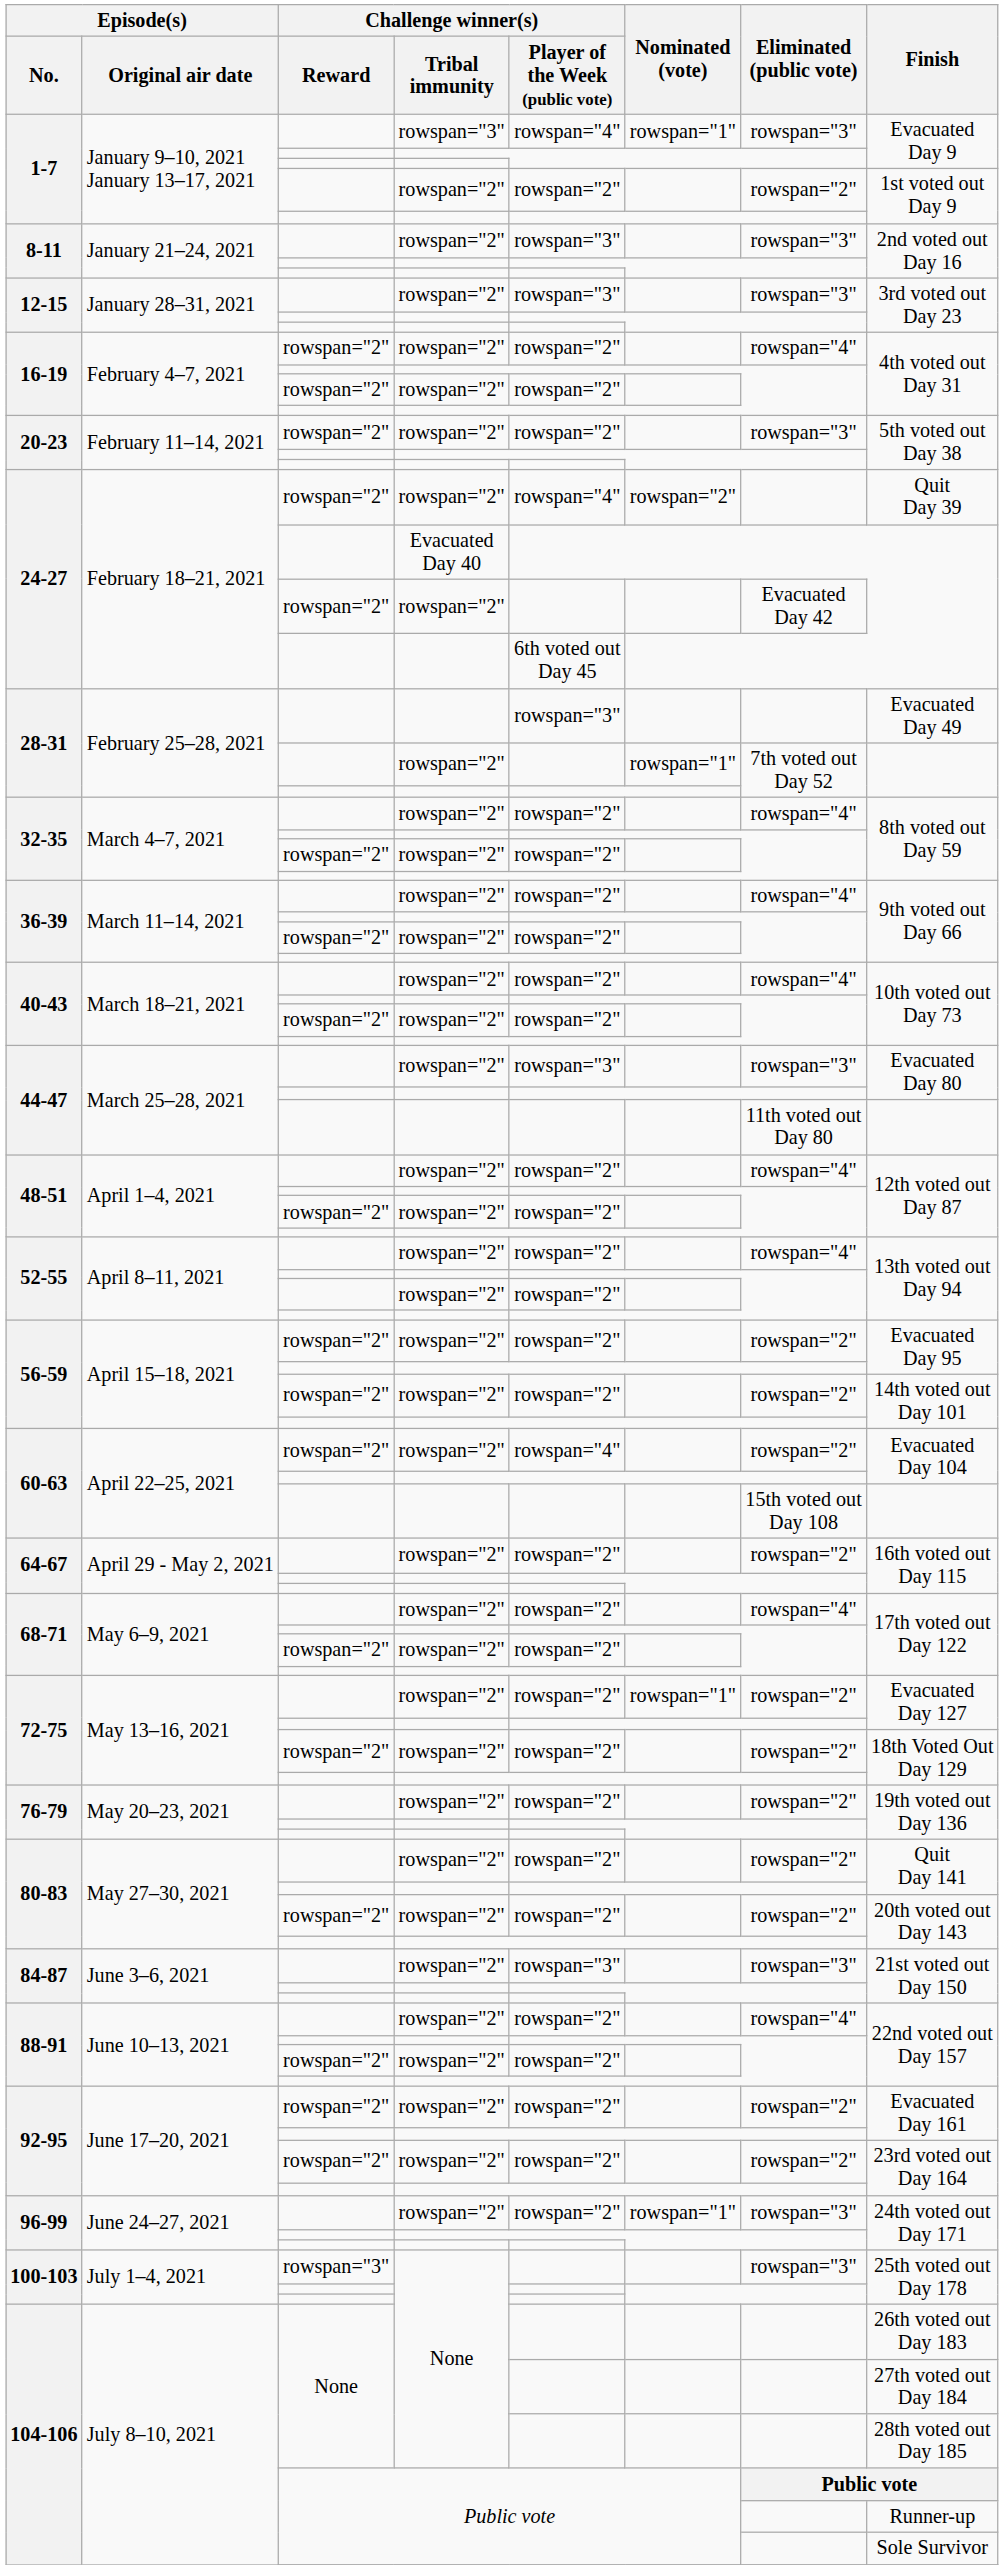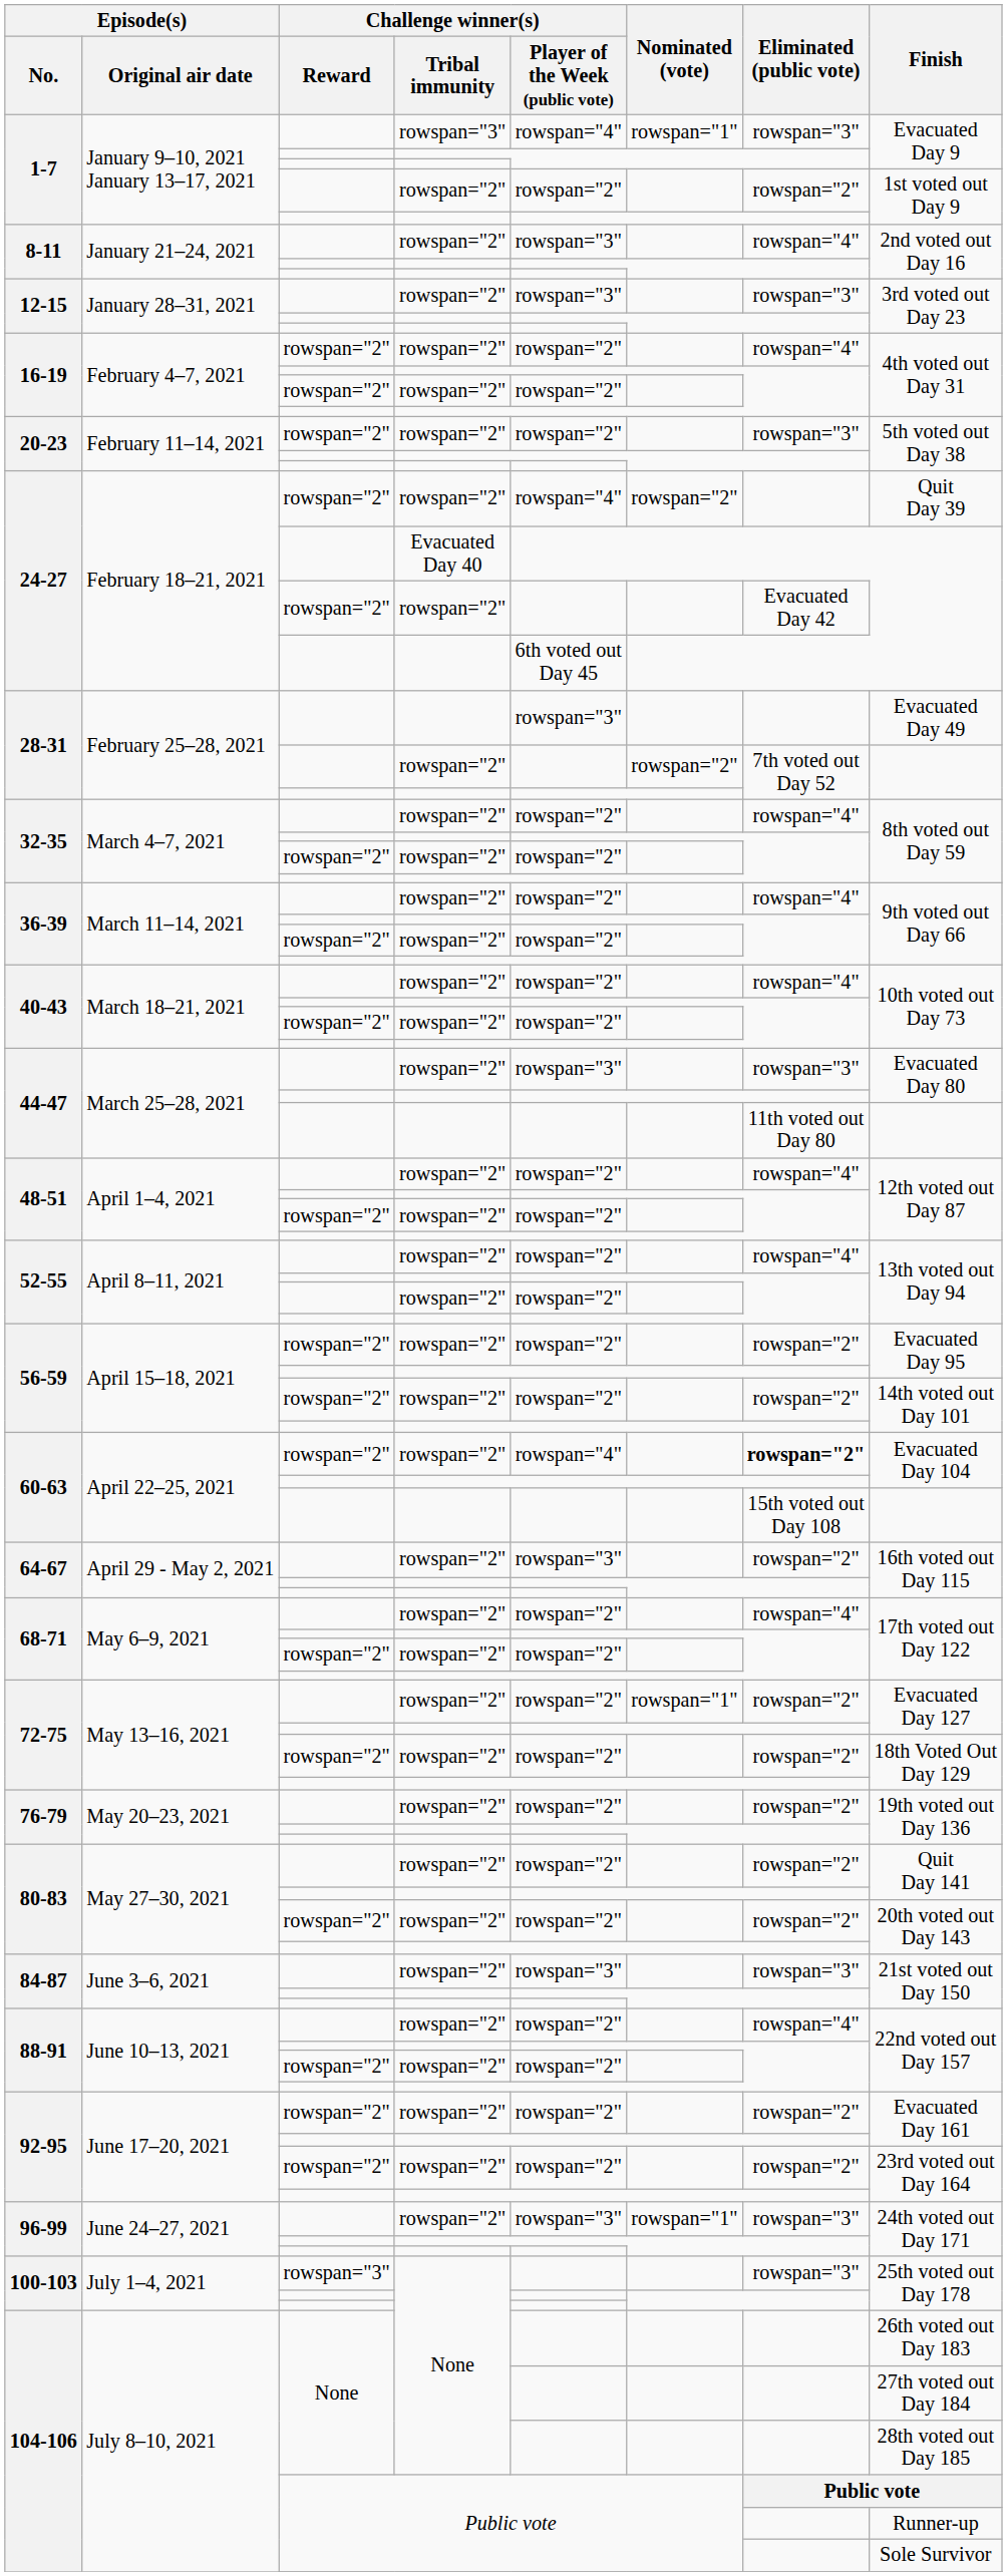8-11 / rowspan="2" | Eliminated (public vote): rowspan="3" -> rowspan="4"
28-31 / rowspan="2" | Nominated (vote): rowspan="1" -> rowspan="2"
60-63 / rowspan="2" | Eliminated (public vote): normal -> bold
64-67 / rowspan="2" | Challenge winner(s) / Player of the Week (public vote): rowspan="2" -> rowspan="3"
96-99 / rowspan="2" | Challenge winner(s) / Player of the Week (public vote): rowspan="2" -> rowspan="3"
